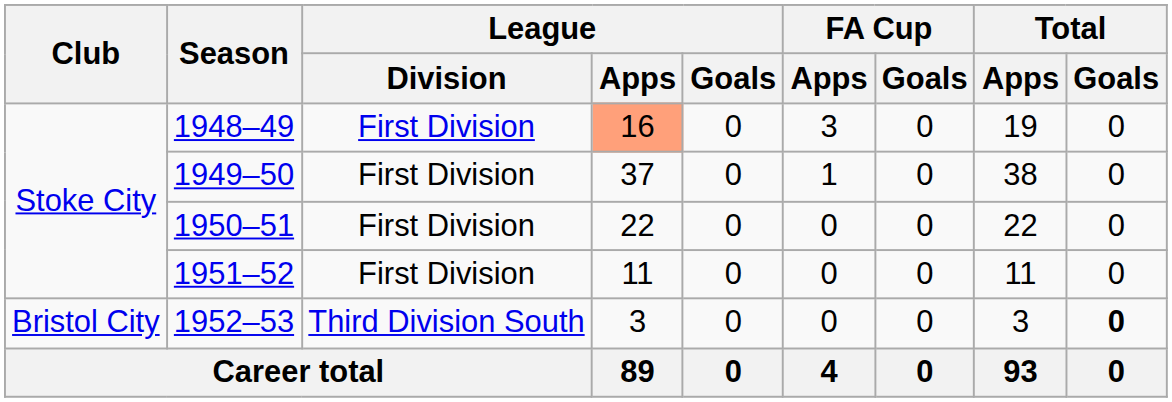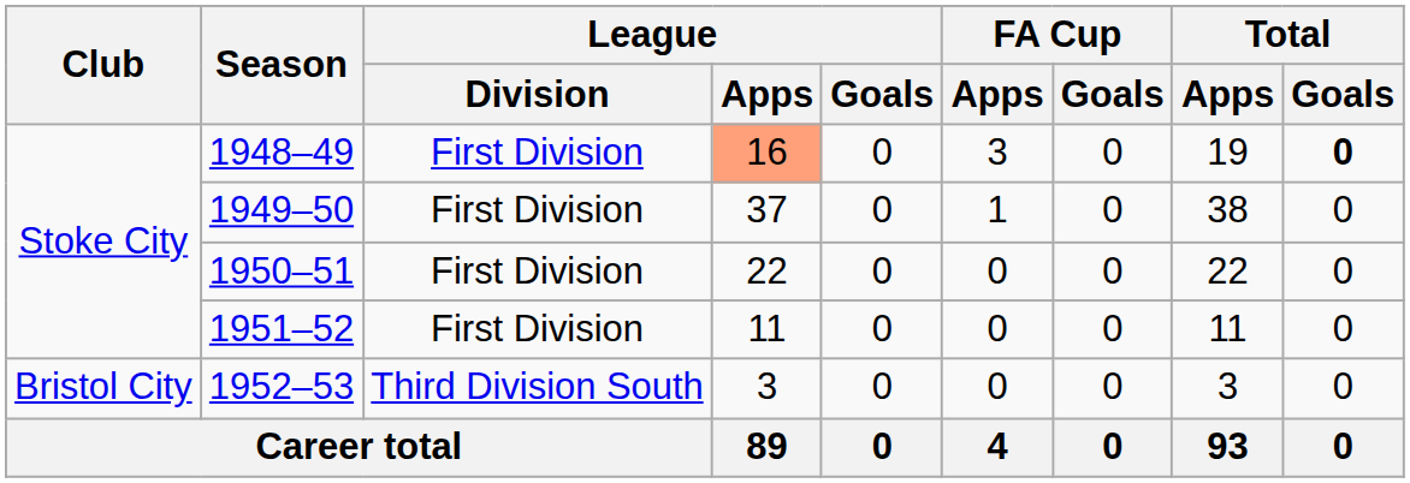1948–49 | Total / Goals: normal -> bold
1952–53 | Total / Goals: bold -> normal
